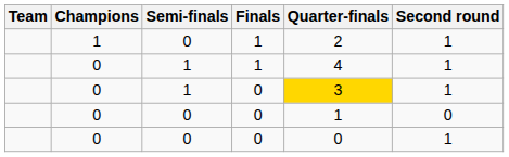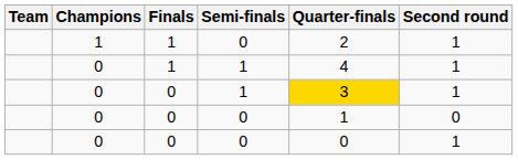columns swapped: Finals <-> Semi-finals
